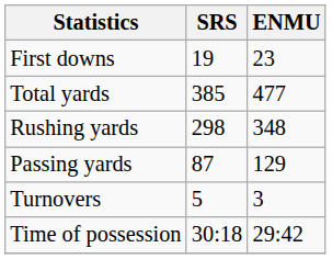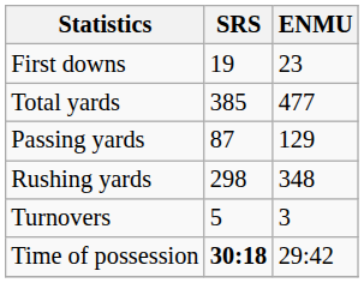rows swapped: Rushing yards <-> Passing yards
Time of possession | SRS: normal -> bold
